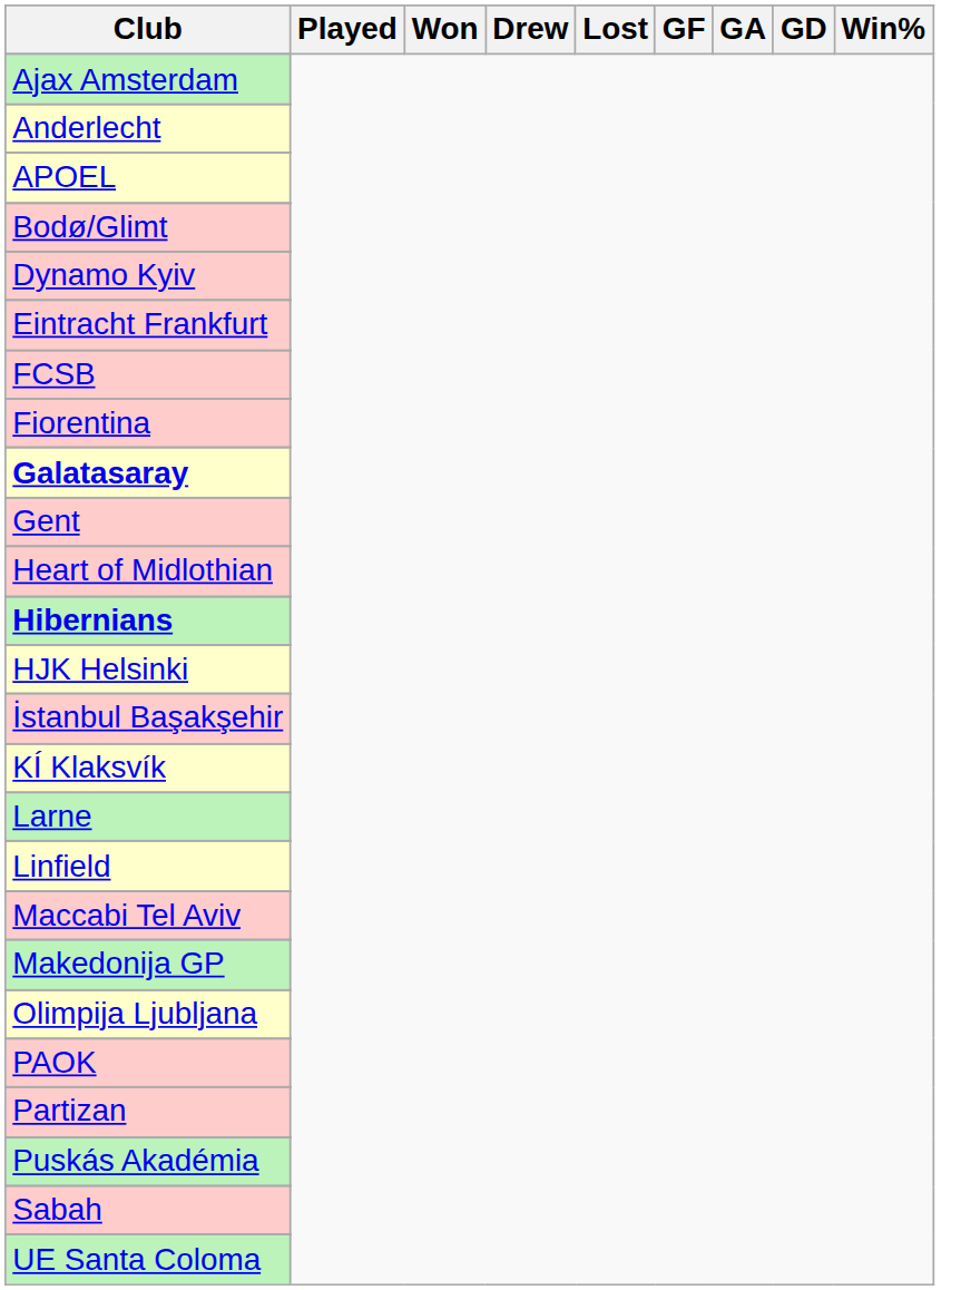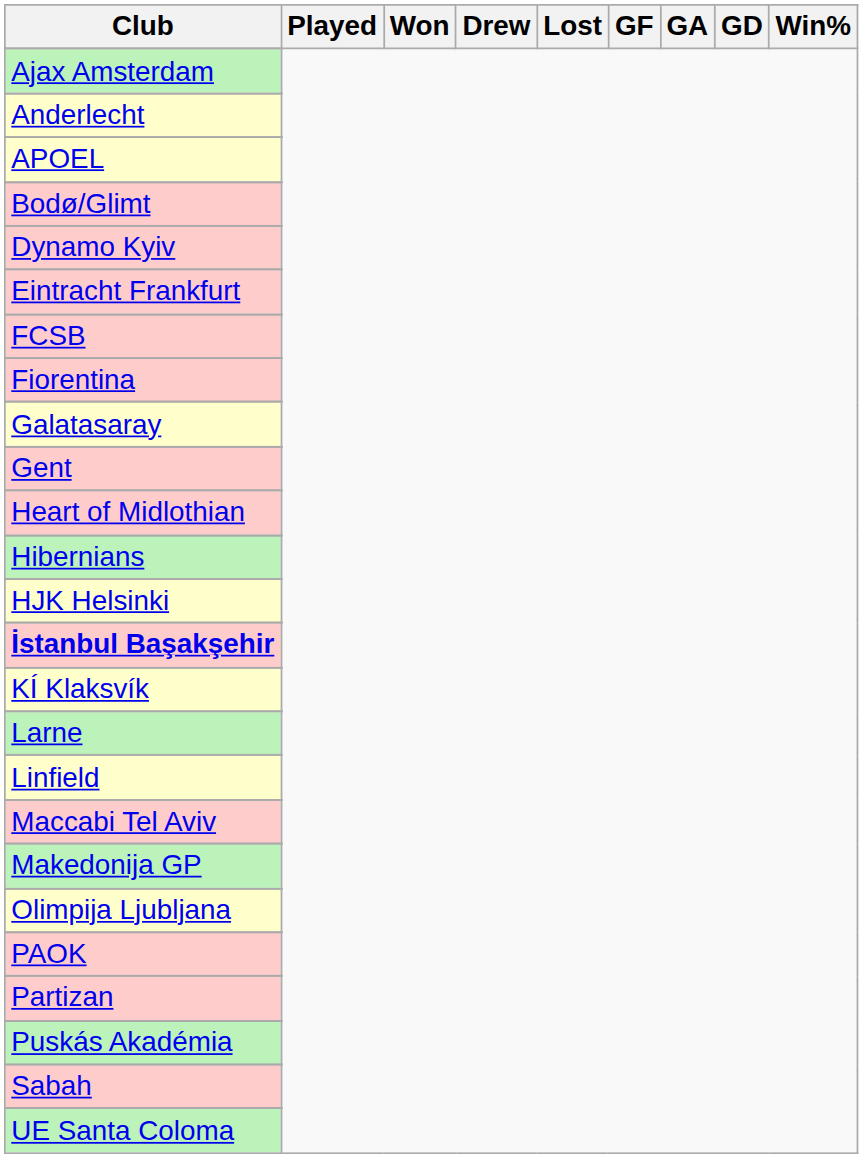Galatasaray | Club: bold -> normal
Hibernians | Club: bold -> normal
İstanbul Başakşehir | Club: normal -> bold
